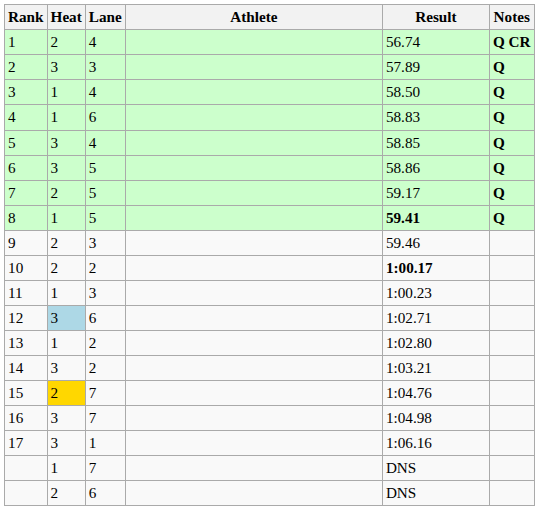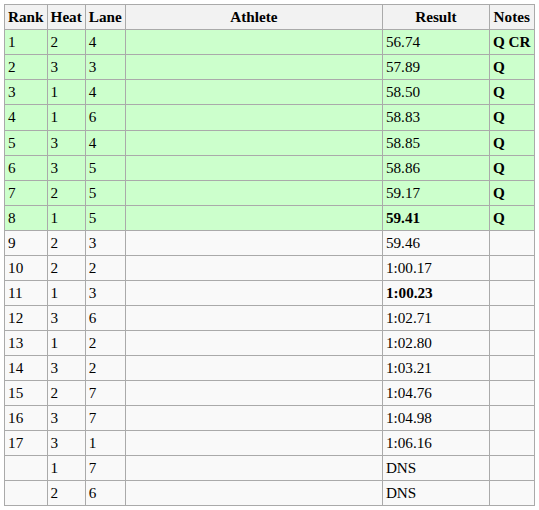10 | Result: bold -> normal
11 | Result: normal -> bold
12 | Heat: lightblue background -> no background
15 | Heat: gold background -> no background
